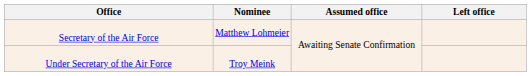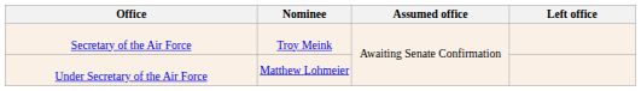Secretary of the Air Force | Nominee: Matthew Lohmeier -> Troy Meink
Under Secretary of the Air Force | Nominee: Troy Meink -> Matthew Lohmeier
